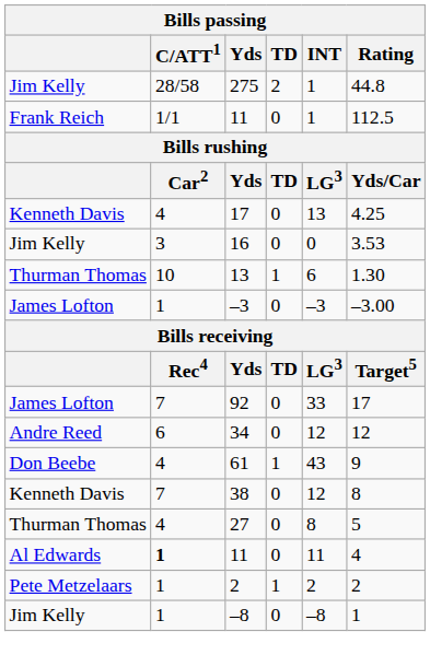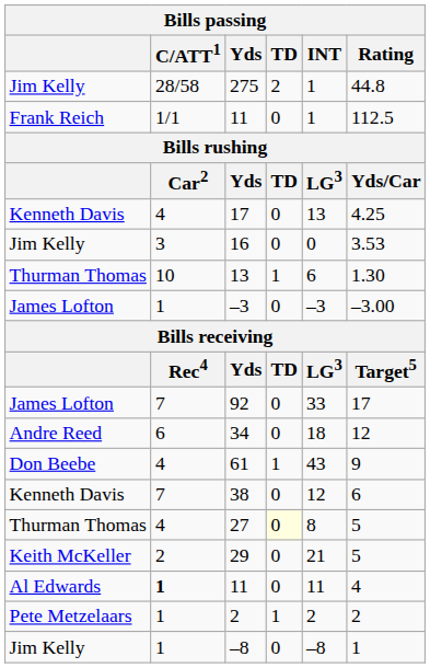34 | INT: 12 -> 18
38 | Rating: 8 -> 6
27 | TD: no background -> lightyellow background
+ row: Keith McKeller | 2 | 29 | 0 | 21 | 5
